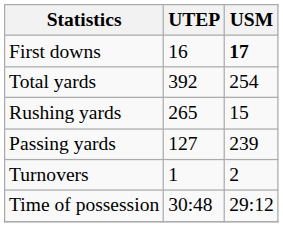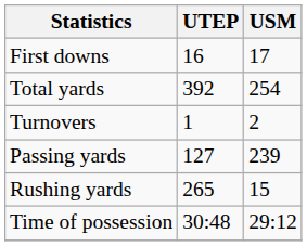First downs | USM: bold -> normal
rows swapped: Rushing yards <-> Turnovers
